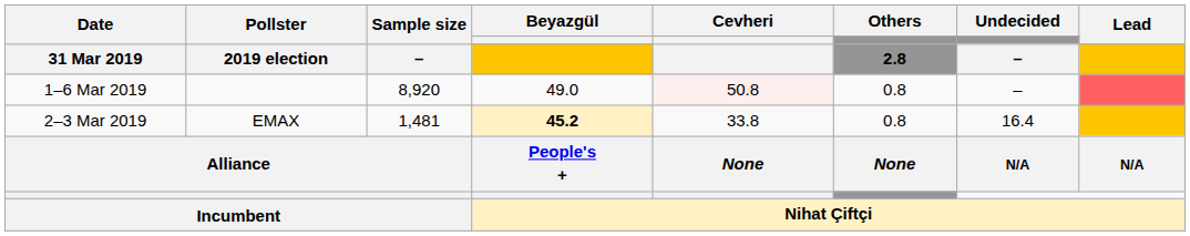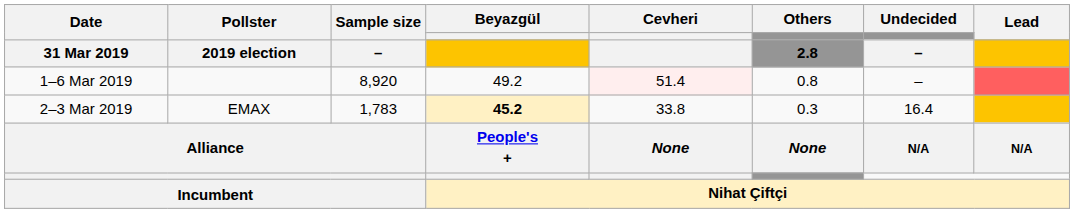1–6 Mar 2019 | Beyazgül: 49.0 -> 49.2
1–6 Mar 2019 | Cevheri: 50.8 -> 51.4
2–3 Mar 2019 | Sample size / –: 1,481 -> 1,783
2–3 Mar 2019 | Others / 2.8: 0.8 -> 0.3
